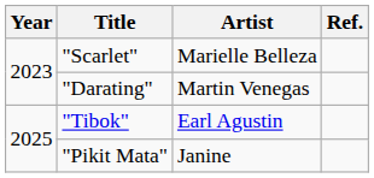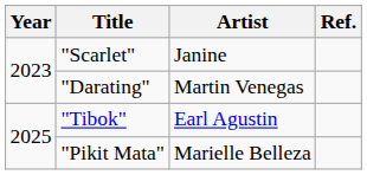"Scarlet" | Artist: Marielle Belleza -> Janine
"Pikit Mata" | Artist: Janine -> Marielle Belleza
